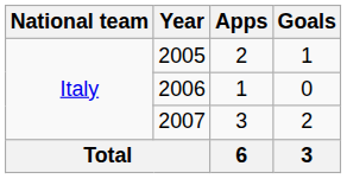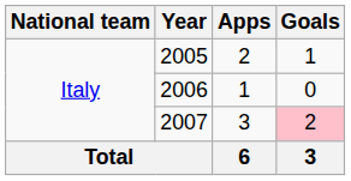2007 | Goals: no background -> pink background
